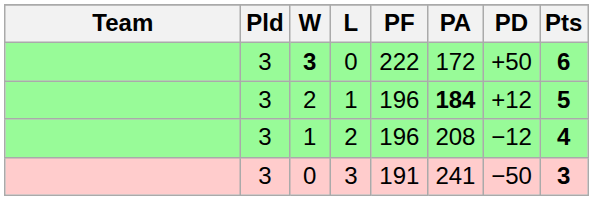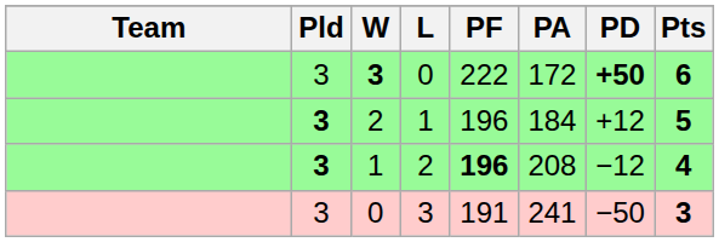row 2 | PD: normal -> bold
row 3 | Pld: normal -> bold
row 3 | PA: bold -> normal
row 4 | Pld: normal -> bold
row 4 | PF: normal -> bold
